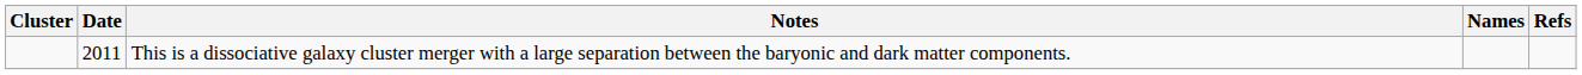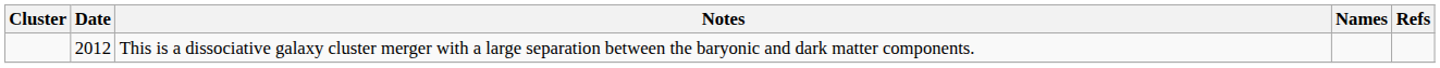row 2 | Date: 2011 -> 2012
